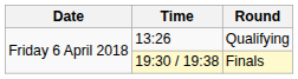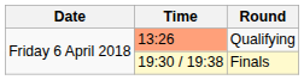Qualifying | Time: no background -> lightsalmon background
